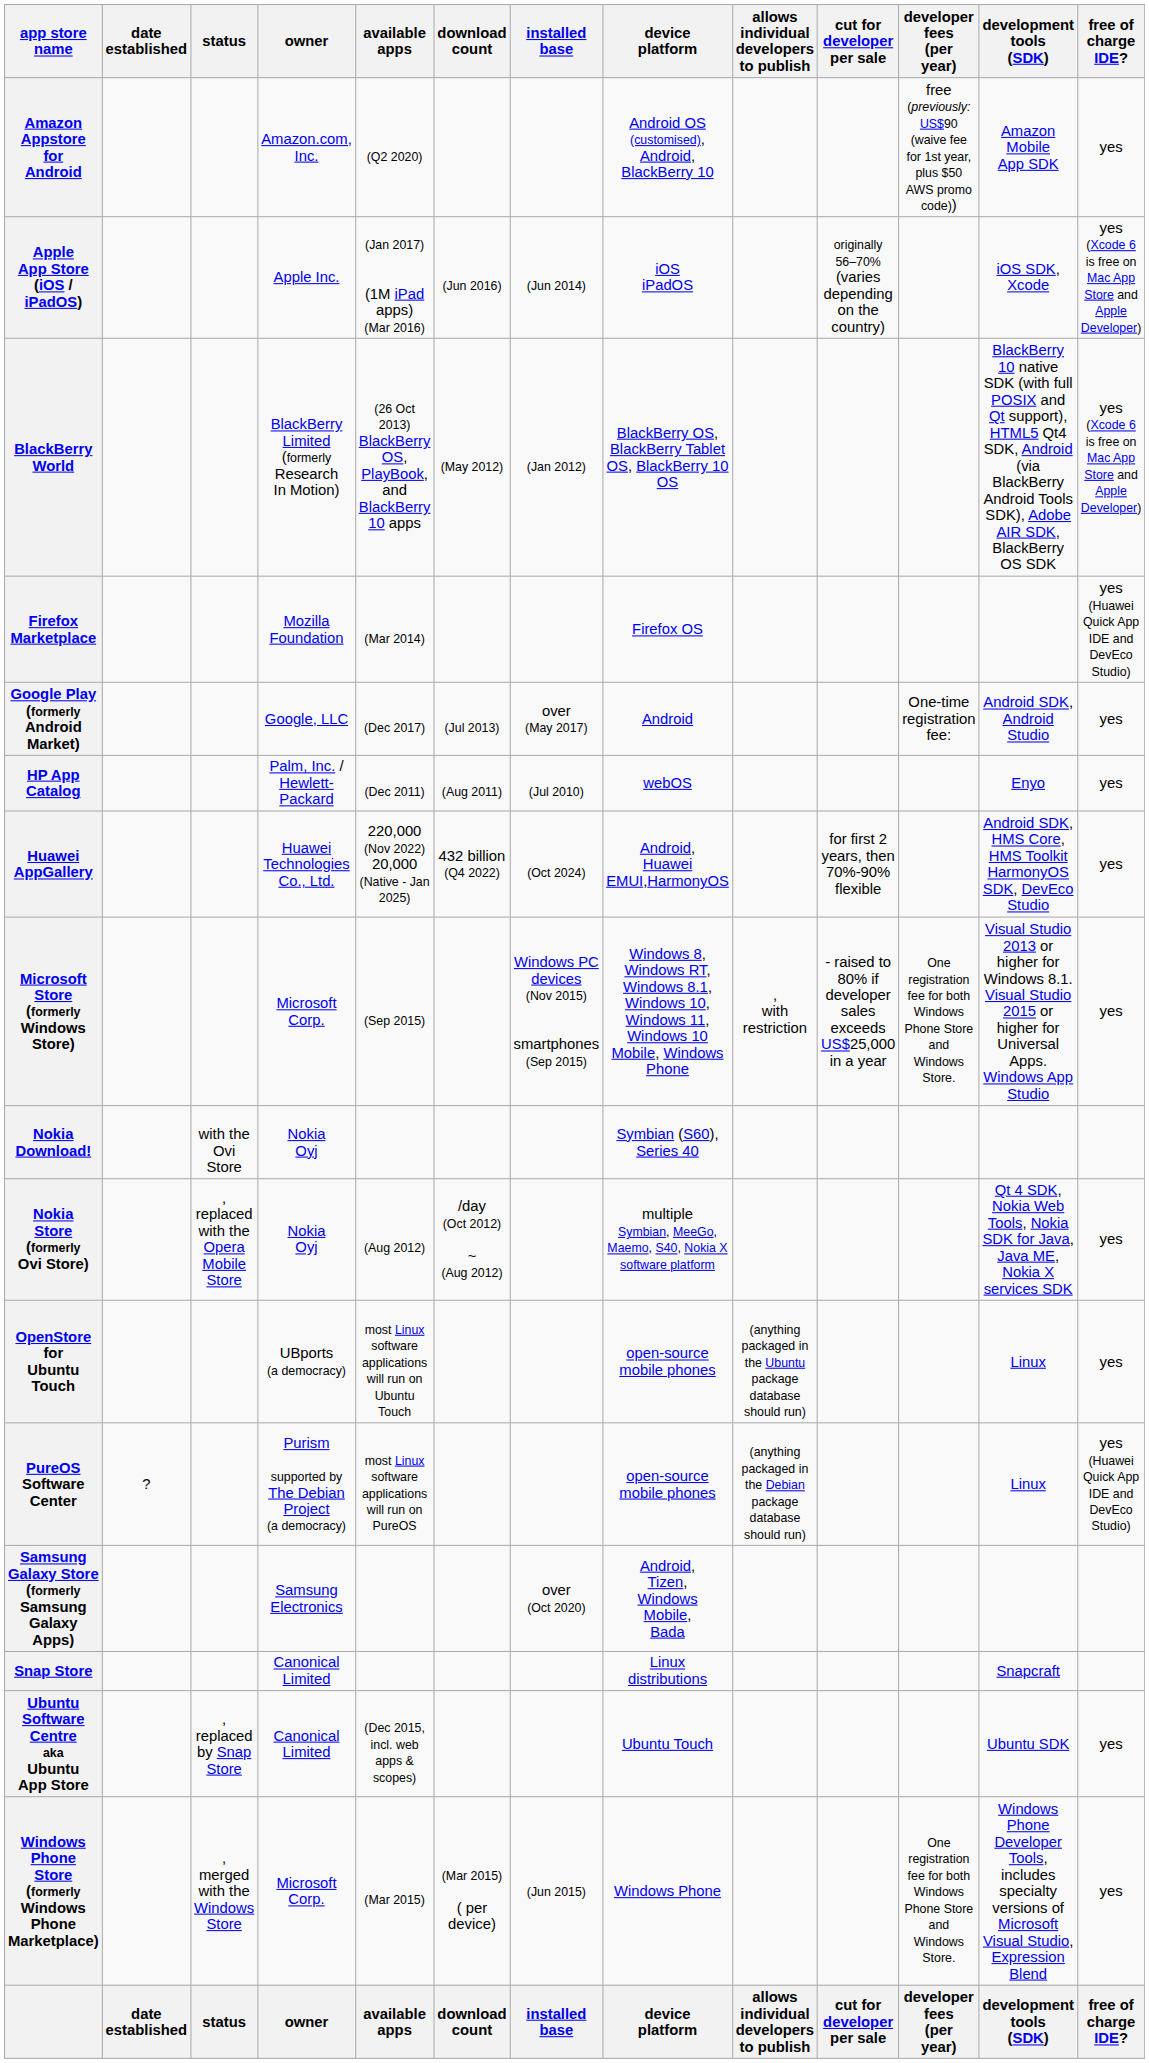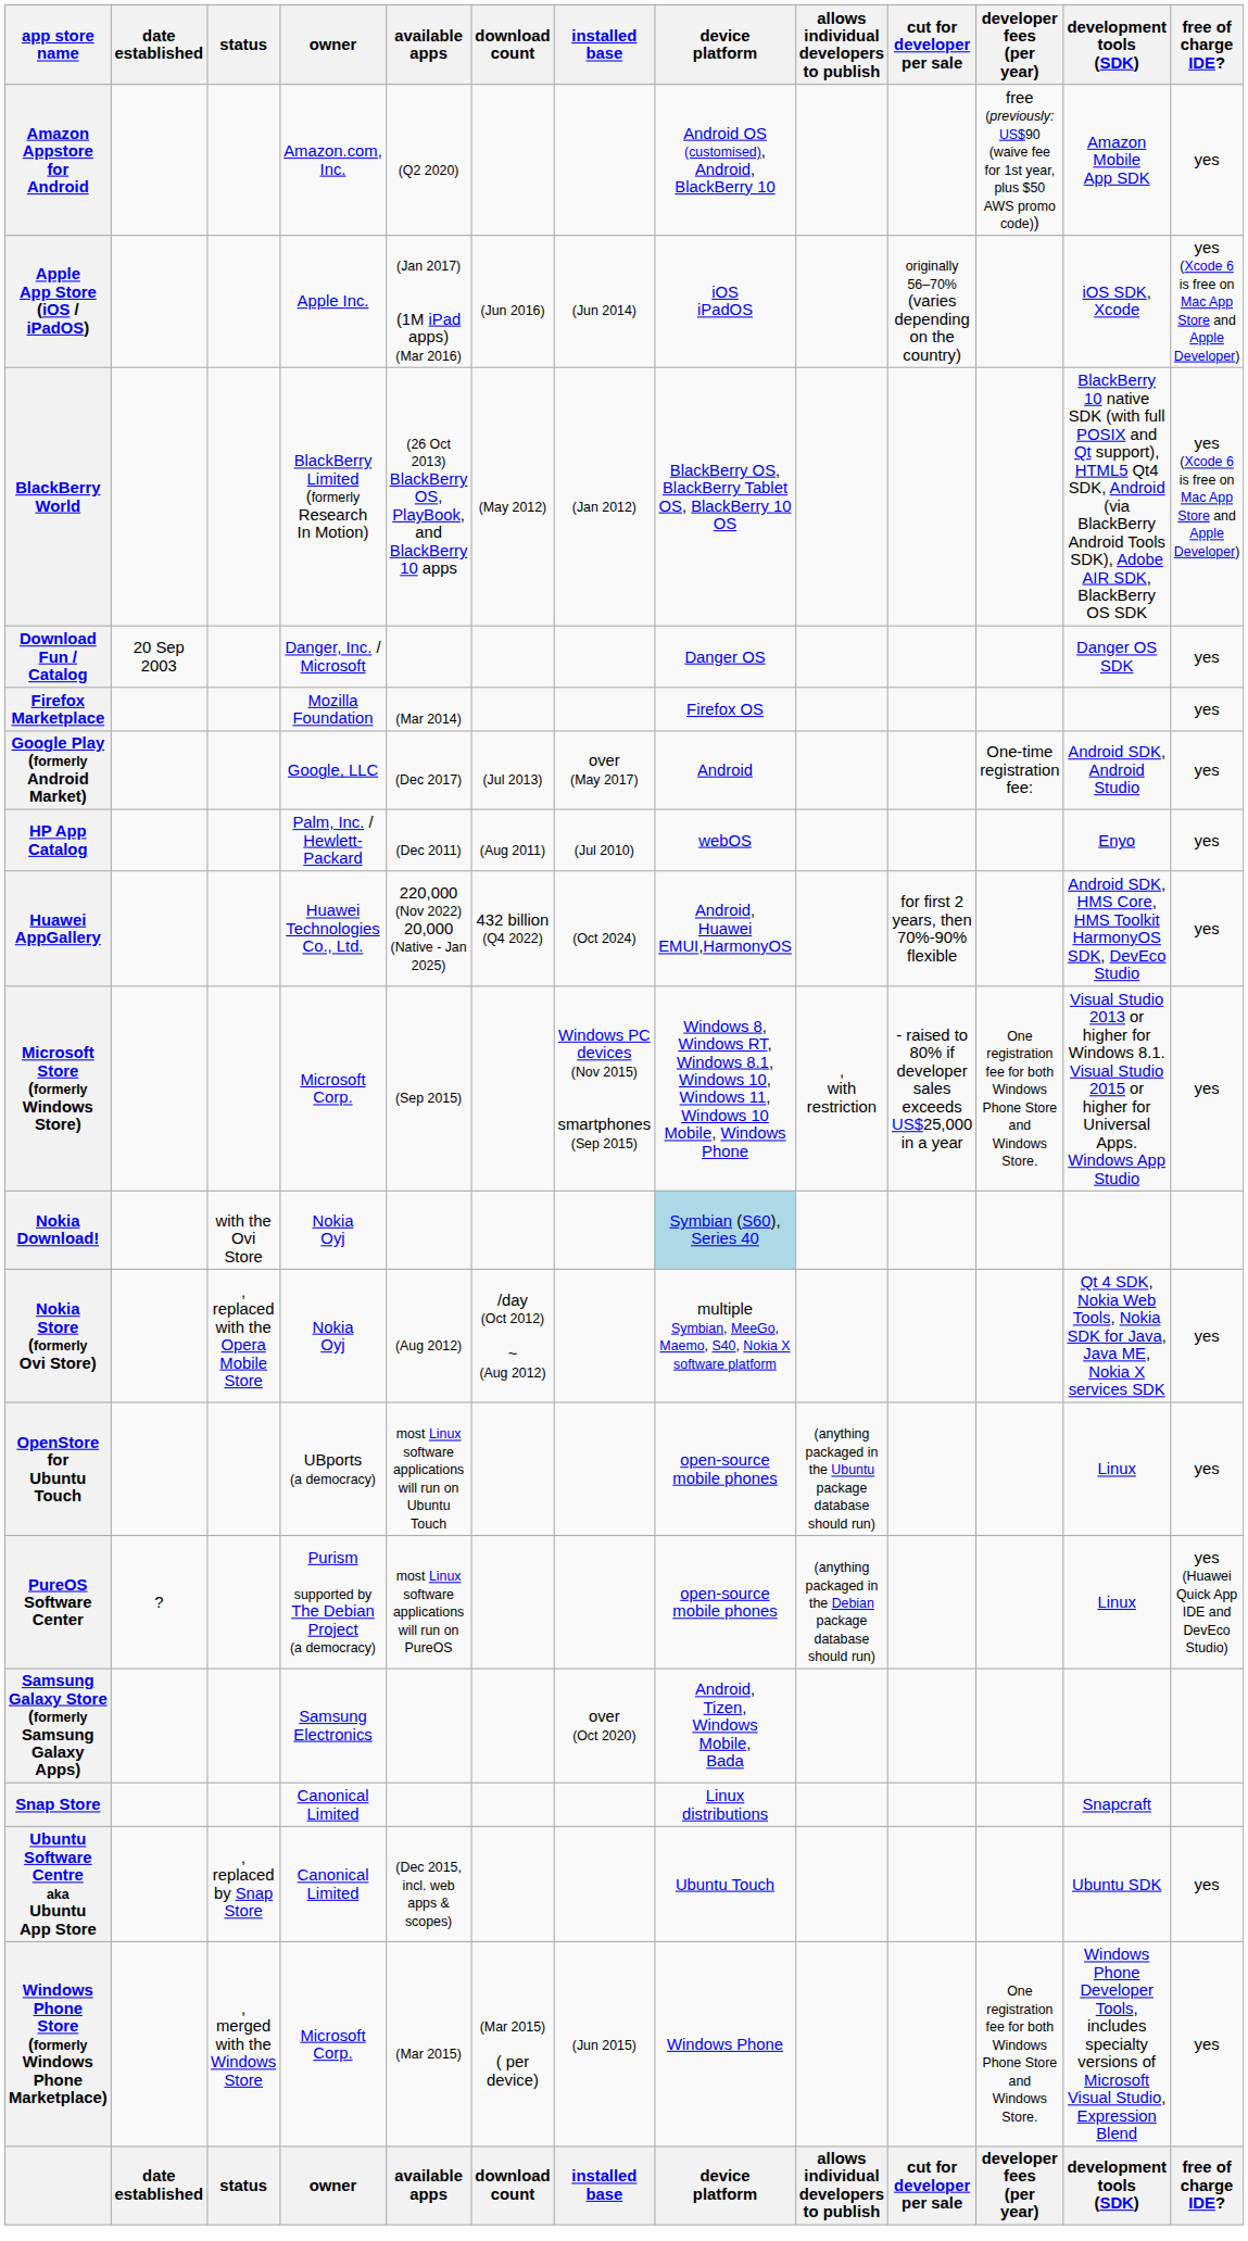+ row: Download Fun / Catalog | 20 Sep 2003 | Danger, Inc. / Microsoft | Danger OS | Danger OS SDK | yes
Firefox Marketplace | free of charge IDE?: yes (Huawei Quick App IDE and DevEco Studio) -> yes
Nokia Download! | device platform: no background -> lightblue background
